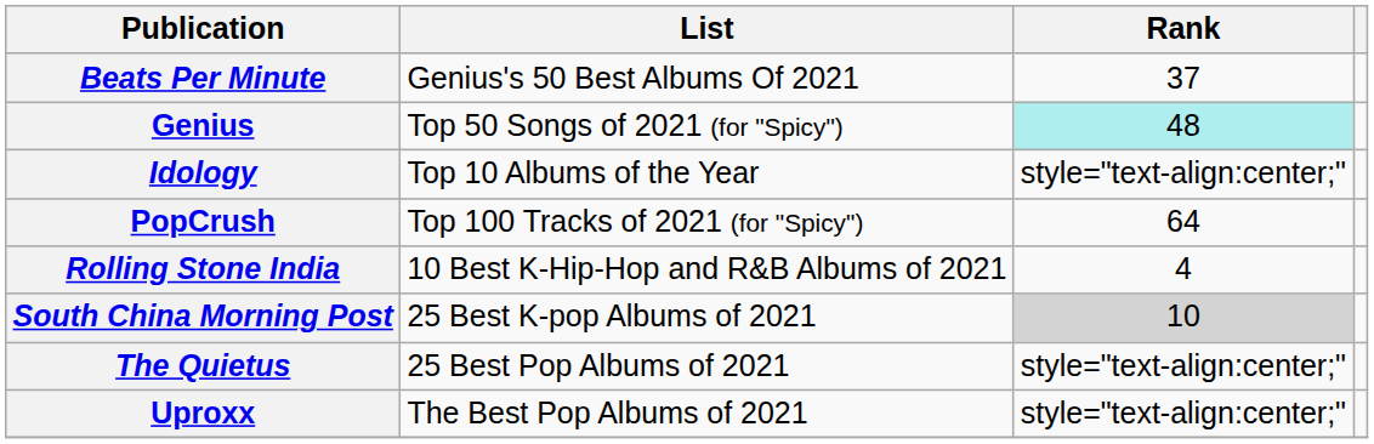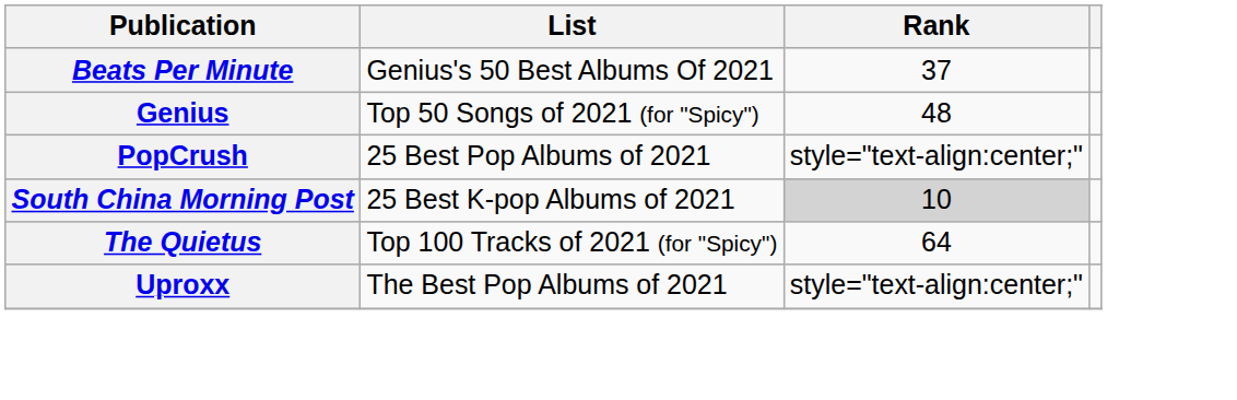Genius | Rank: paleturquoise background -> no background
- row: Idology | Top 10 Albums of the Year | style="text-align:center;"
PopCrush | List: Top 100 Tracks of 2021 (for "Spicy") -> 25 Best Pop Albums of 2021
PopCrush | Rank: 64 -> style="text-align:center;"
- row: Rolling Stone India | 10 Best K-Hip-Hop and R&B Albums of 2021 | 4
The Quietus | List: 25 Best Pop Albums of 2021 -> Top 100 Tracks of 2021 (for "Spicy")
The Quietus | Rank: style="text-align:center;" -> 64
